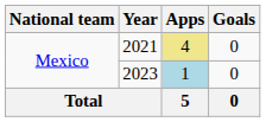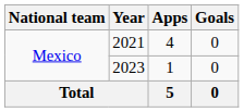2021 | Apps: khaki background -> no background
2023 | Apps: lightblue background -> no background
